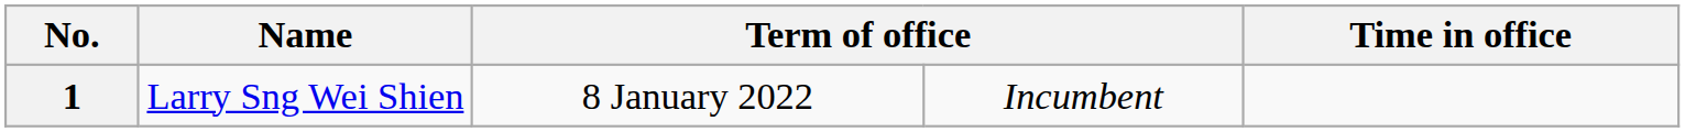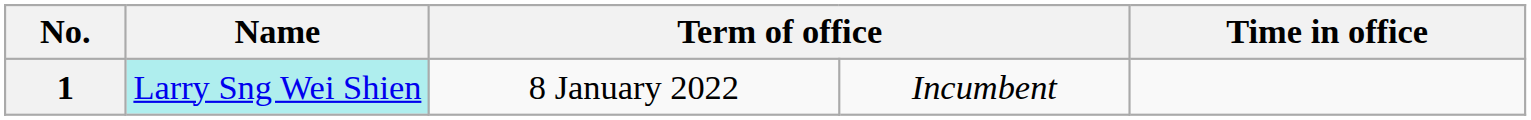1 | Name: no background -> paleturquoise background
